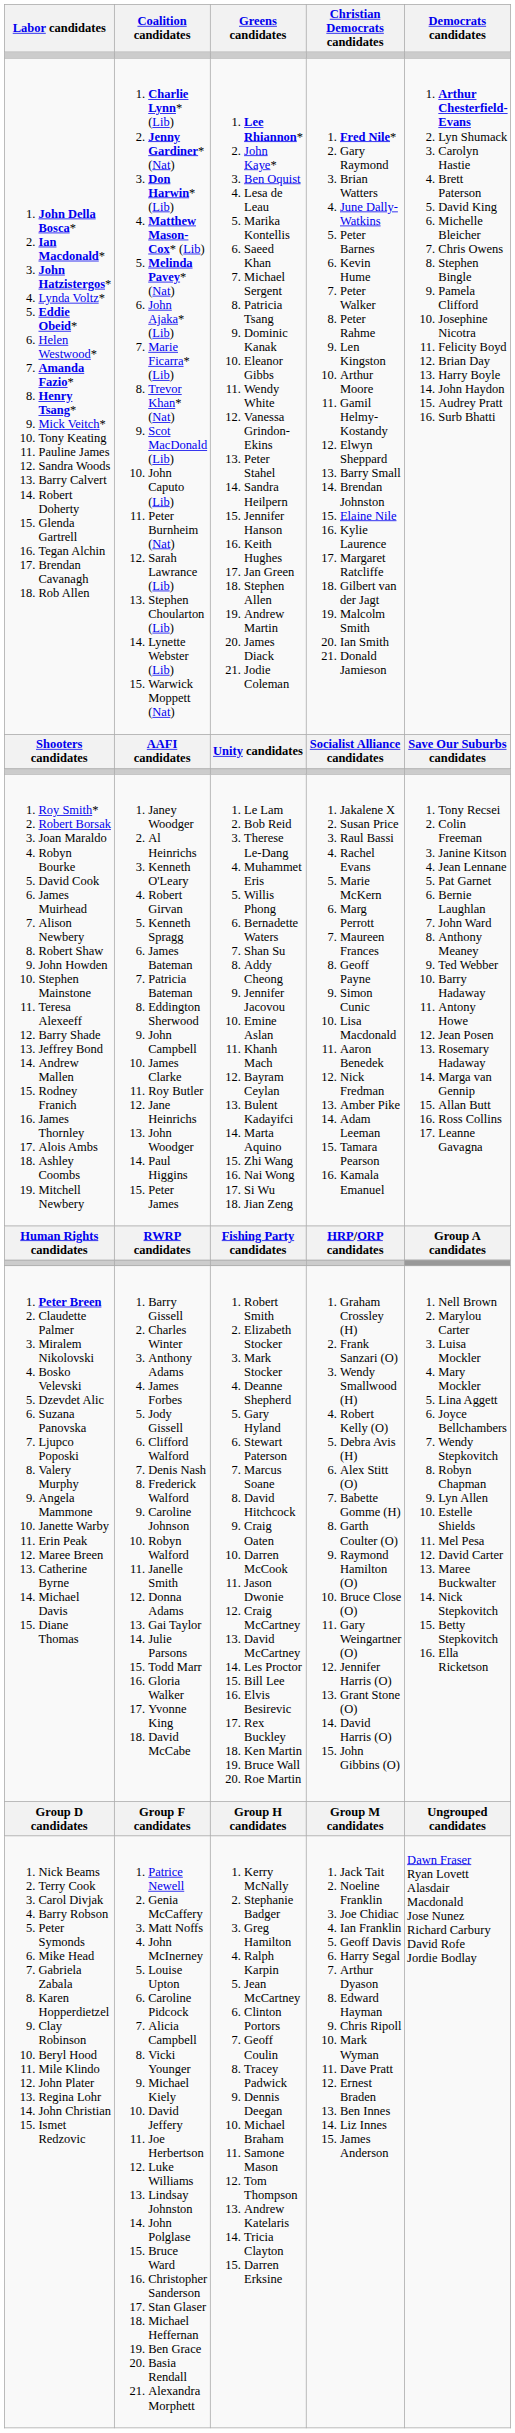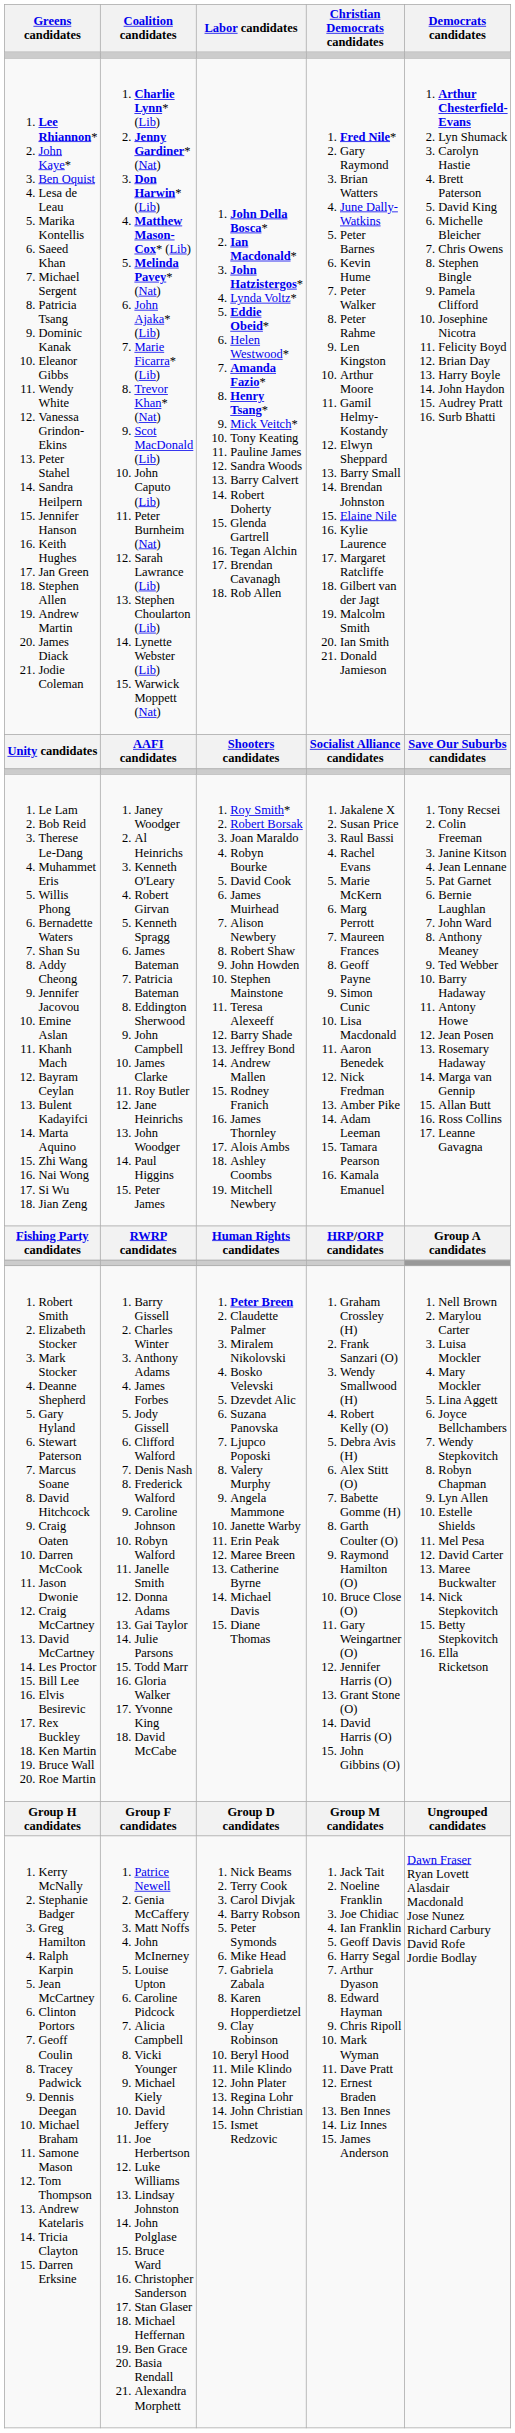columns swapped: Labor candidates <-> Greens candidates
